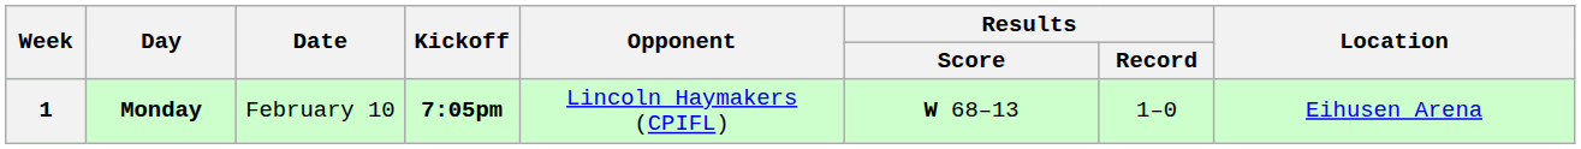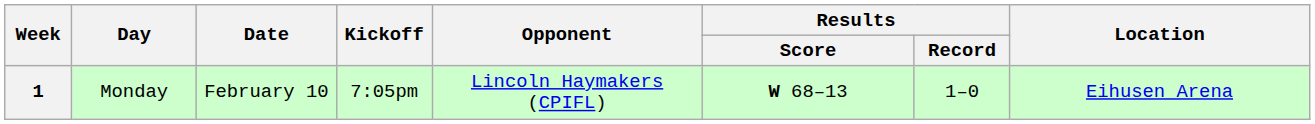1 | Day: bold -> normal
1 | Kickoff: bold -> normal
